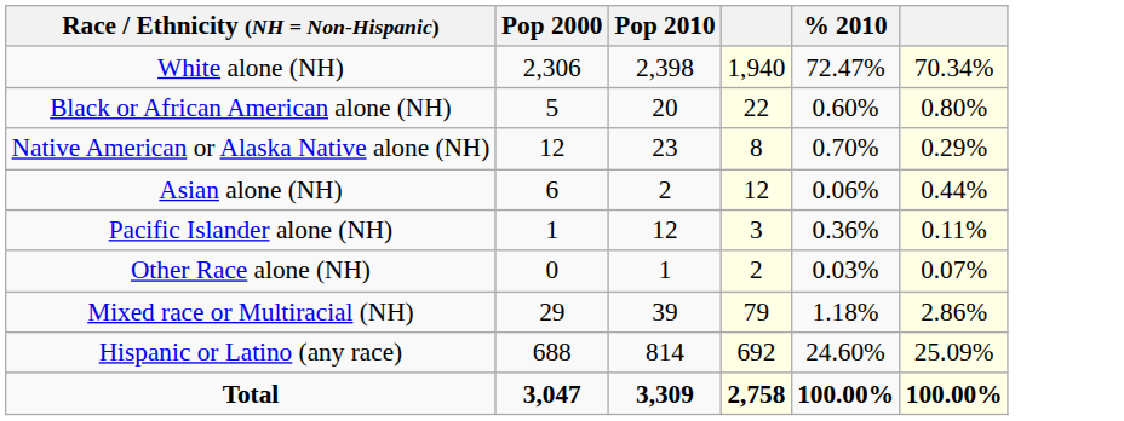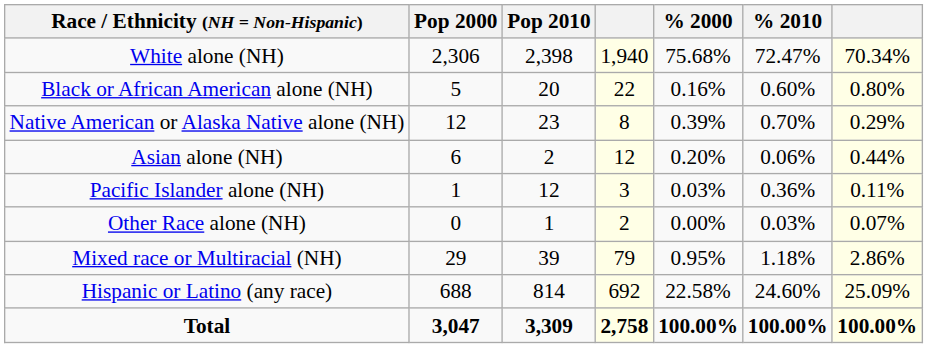+ column: % 2000 | 75.68% | 0.16% | 0.39% | 0.20% | 0.03% | 0.00% | 0.95% | 22.58% | 100.00%
